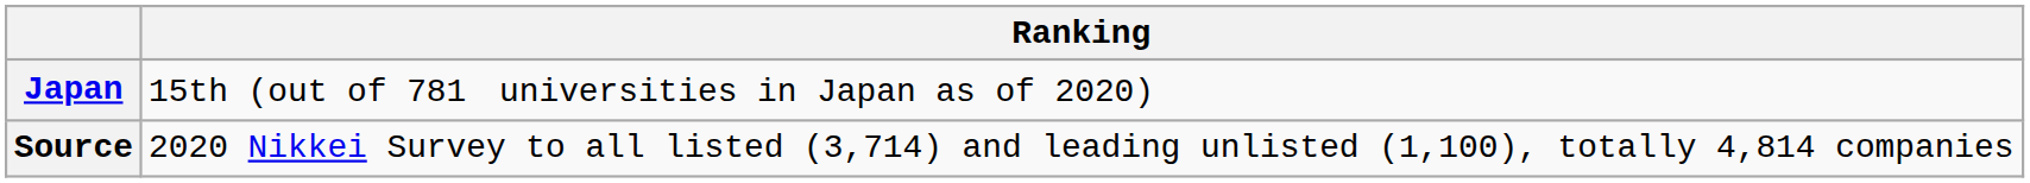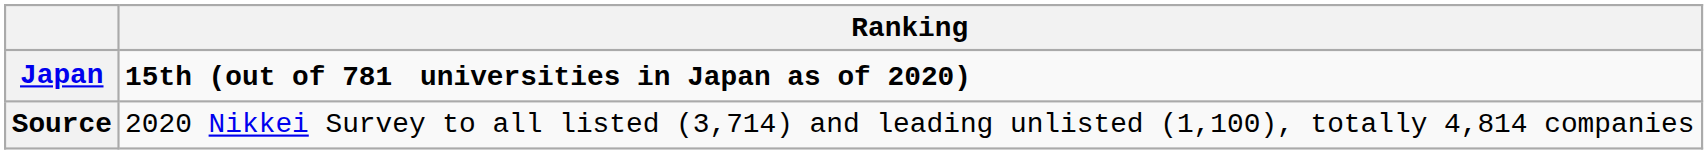Japan | Ranking: normal -> bold
